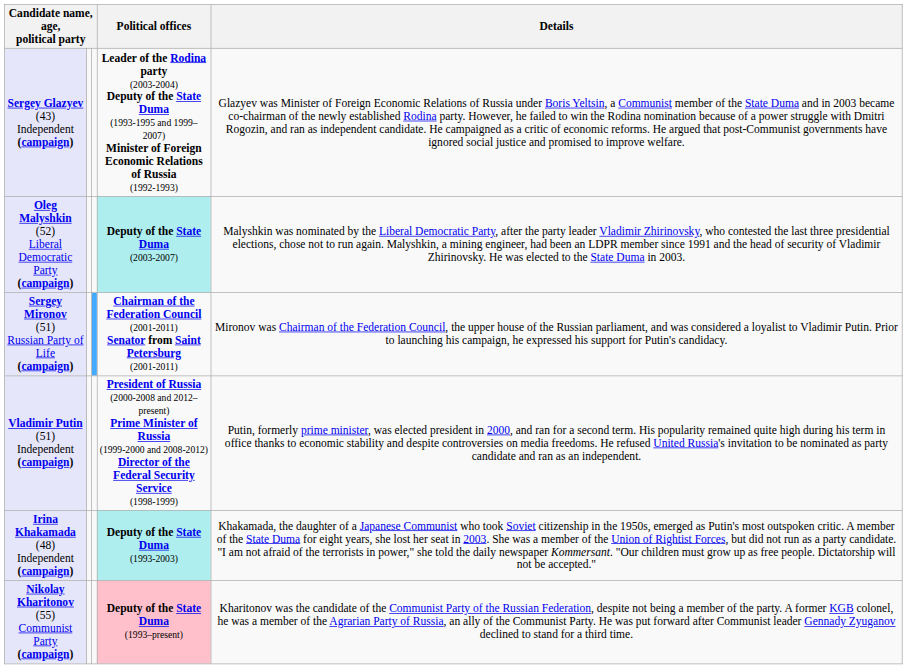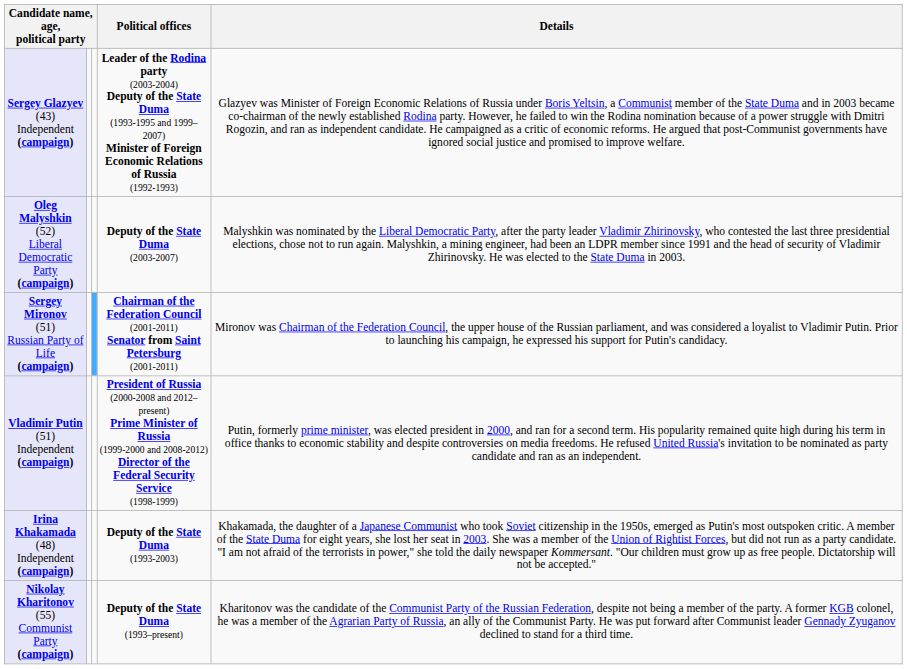Oleg Malyshkin (52) Liberal Democratic Party (campaign) | Political offices: paleturquoise background -> no background
Irina Khakamada (48) Independent (campaign) | Political offices: paleturquoise background -> no background
Nikolay Kharitonov (55) Communist Party (campaign) | Political offices: pink background -> no background
